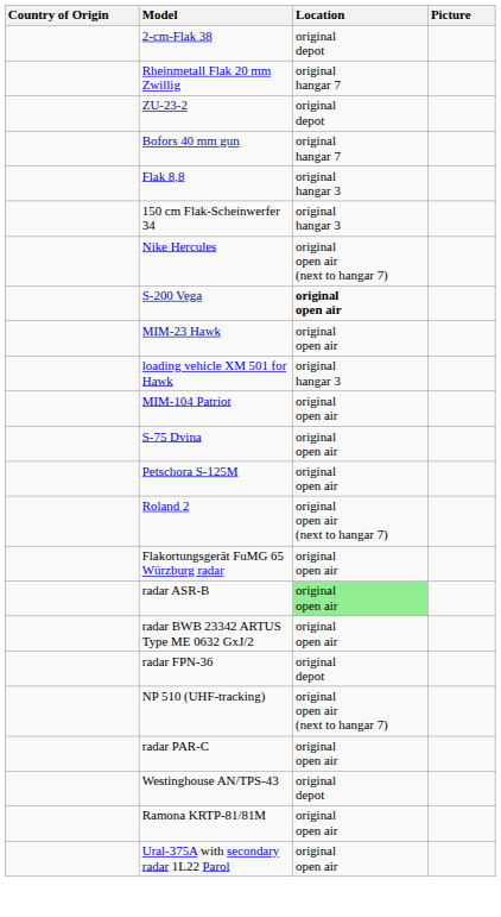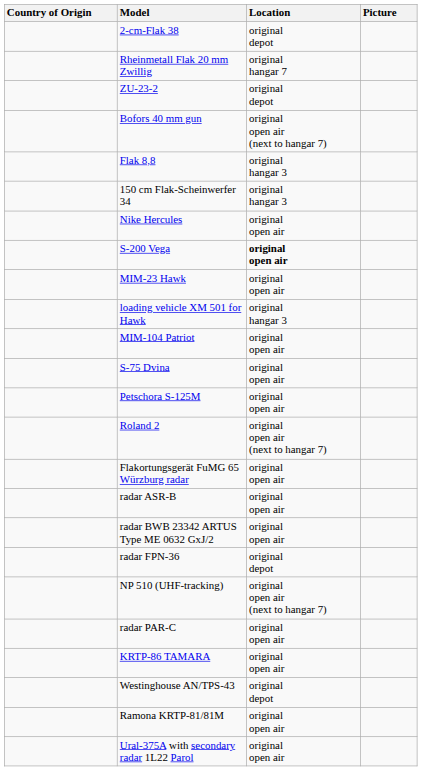Bofors 40 mm gun | Location: original hangar 7 -> original open air (next to hangar 7)
Nike Hercules | Location: original open air (next to hangar 7) -> original open air
radar ASR-B | Location: lightgreen background -> no background
+ row: KRTP-86 TAMARA | original open air
